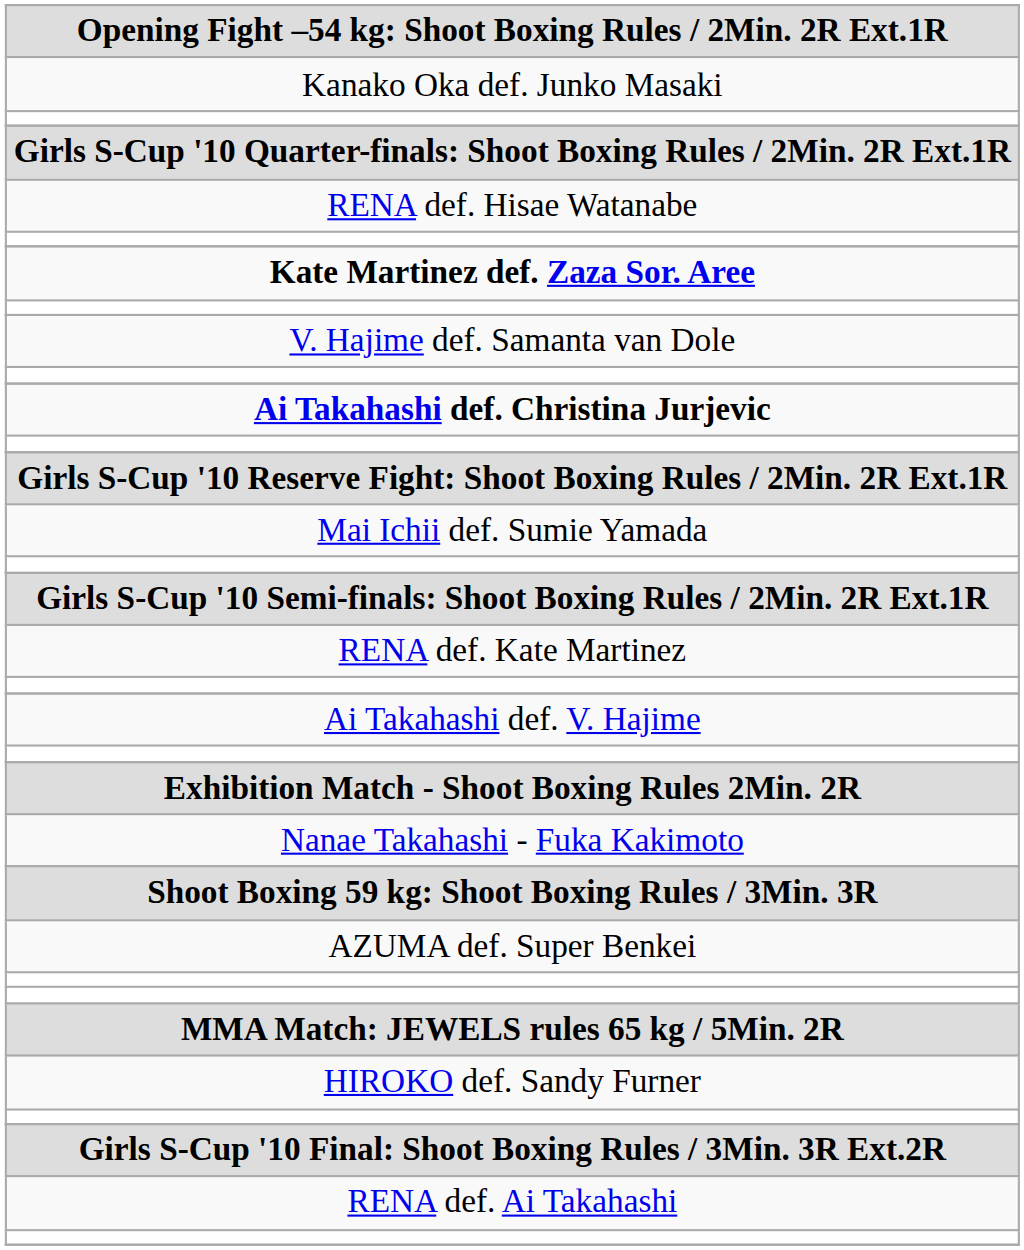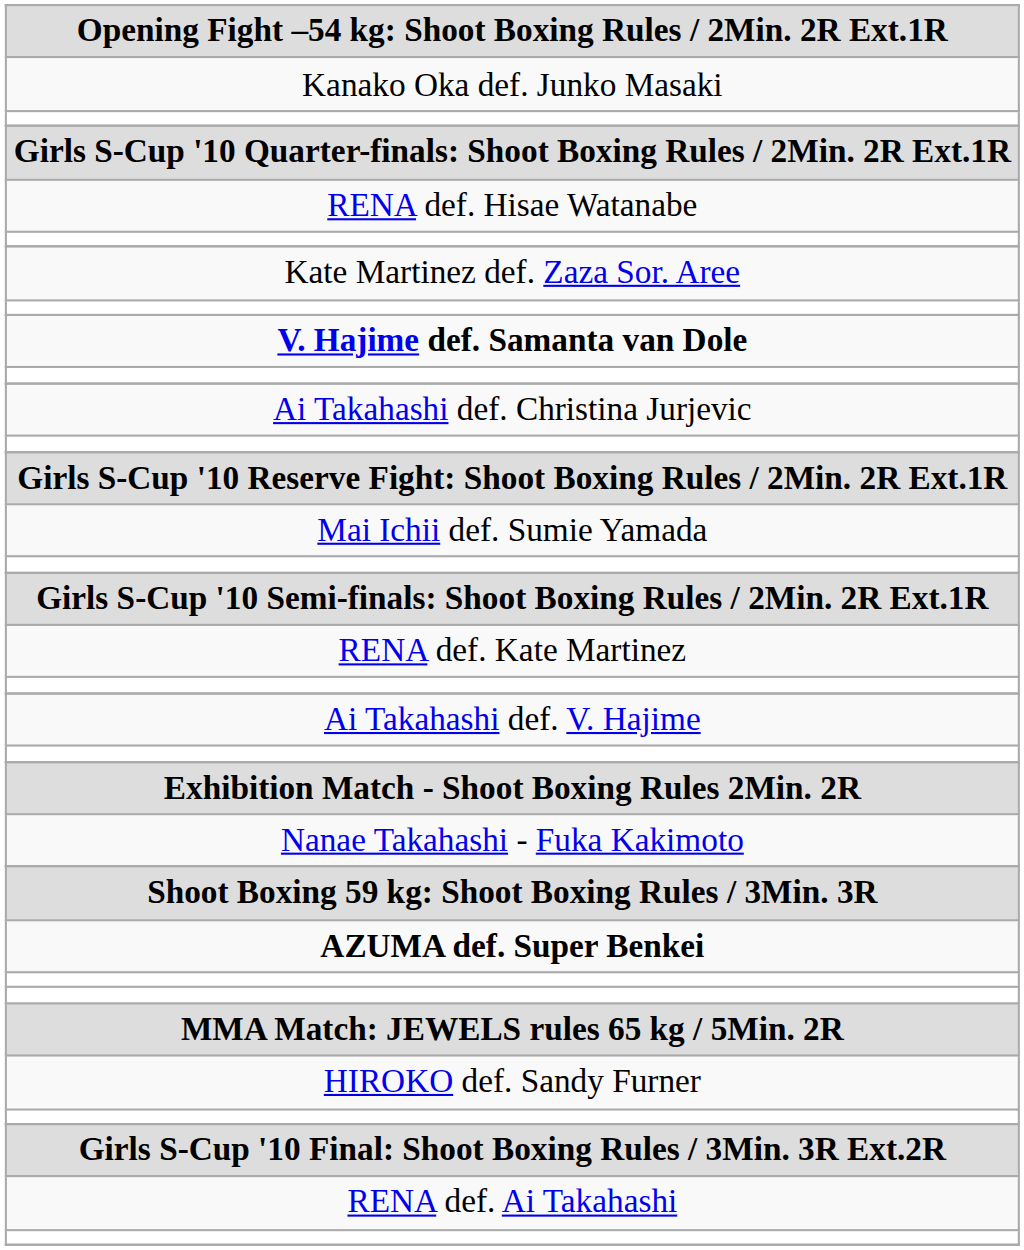Kate Martinez def. Zaza Sor. Aree | column 1: bold -> normal
V. Hajime def. Samanta van Dole | column 1: normal -> bold
Ai Takahashi def. Christina Jurjevic | column 1: bold -> normal
AZUMA def. Super Benkei | column 1: normal -> bold
